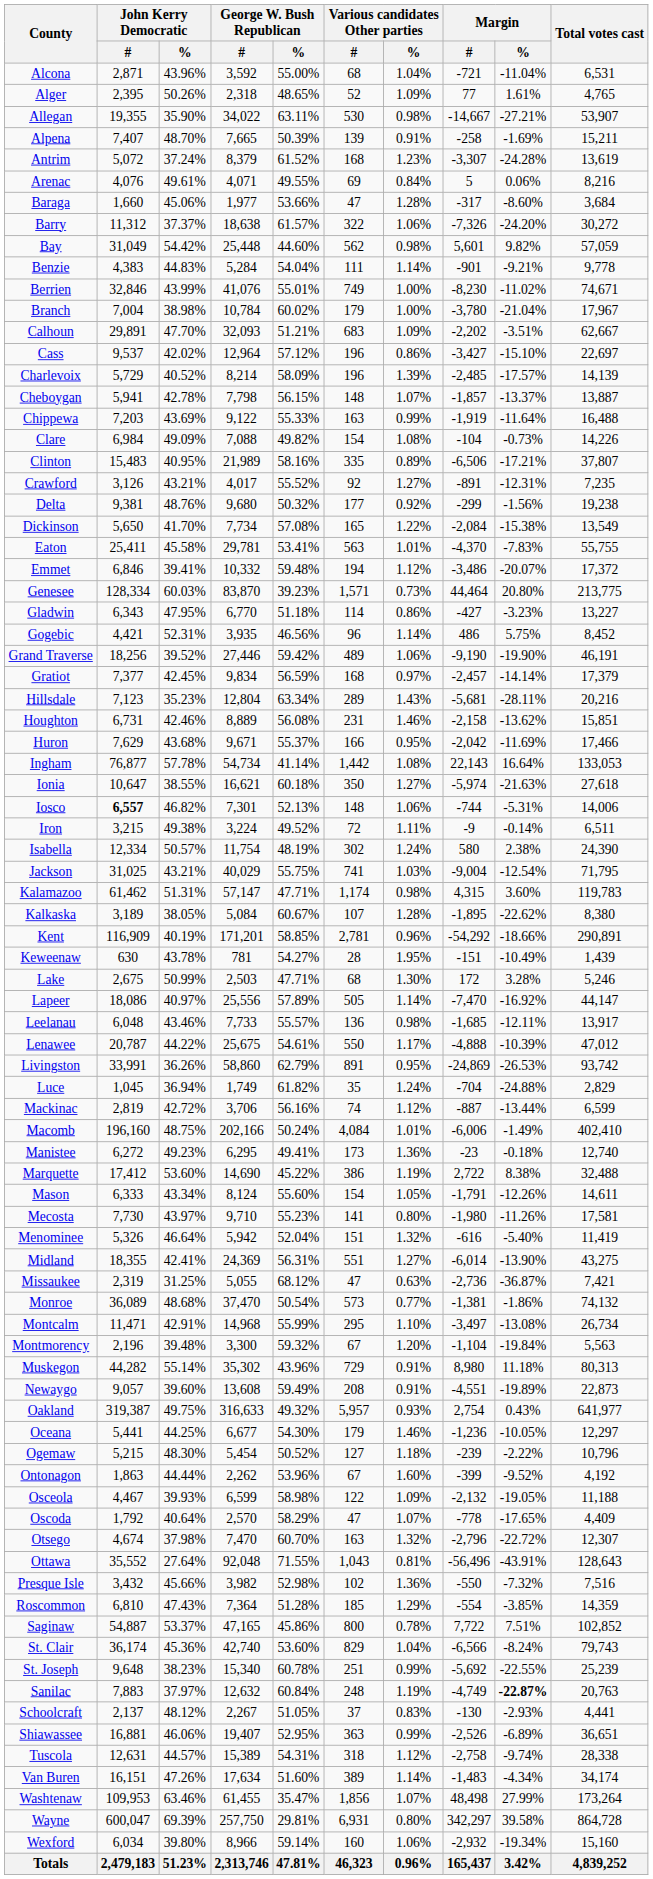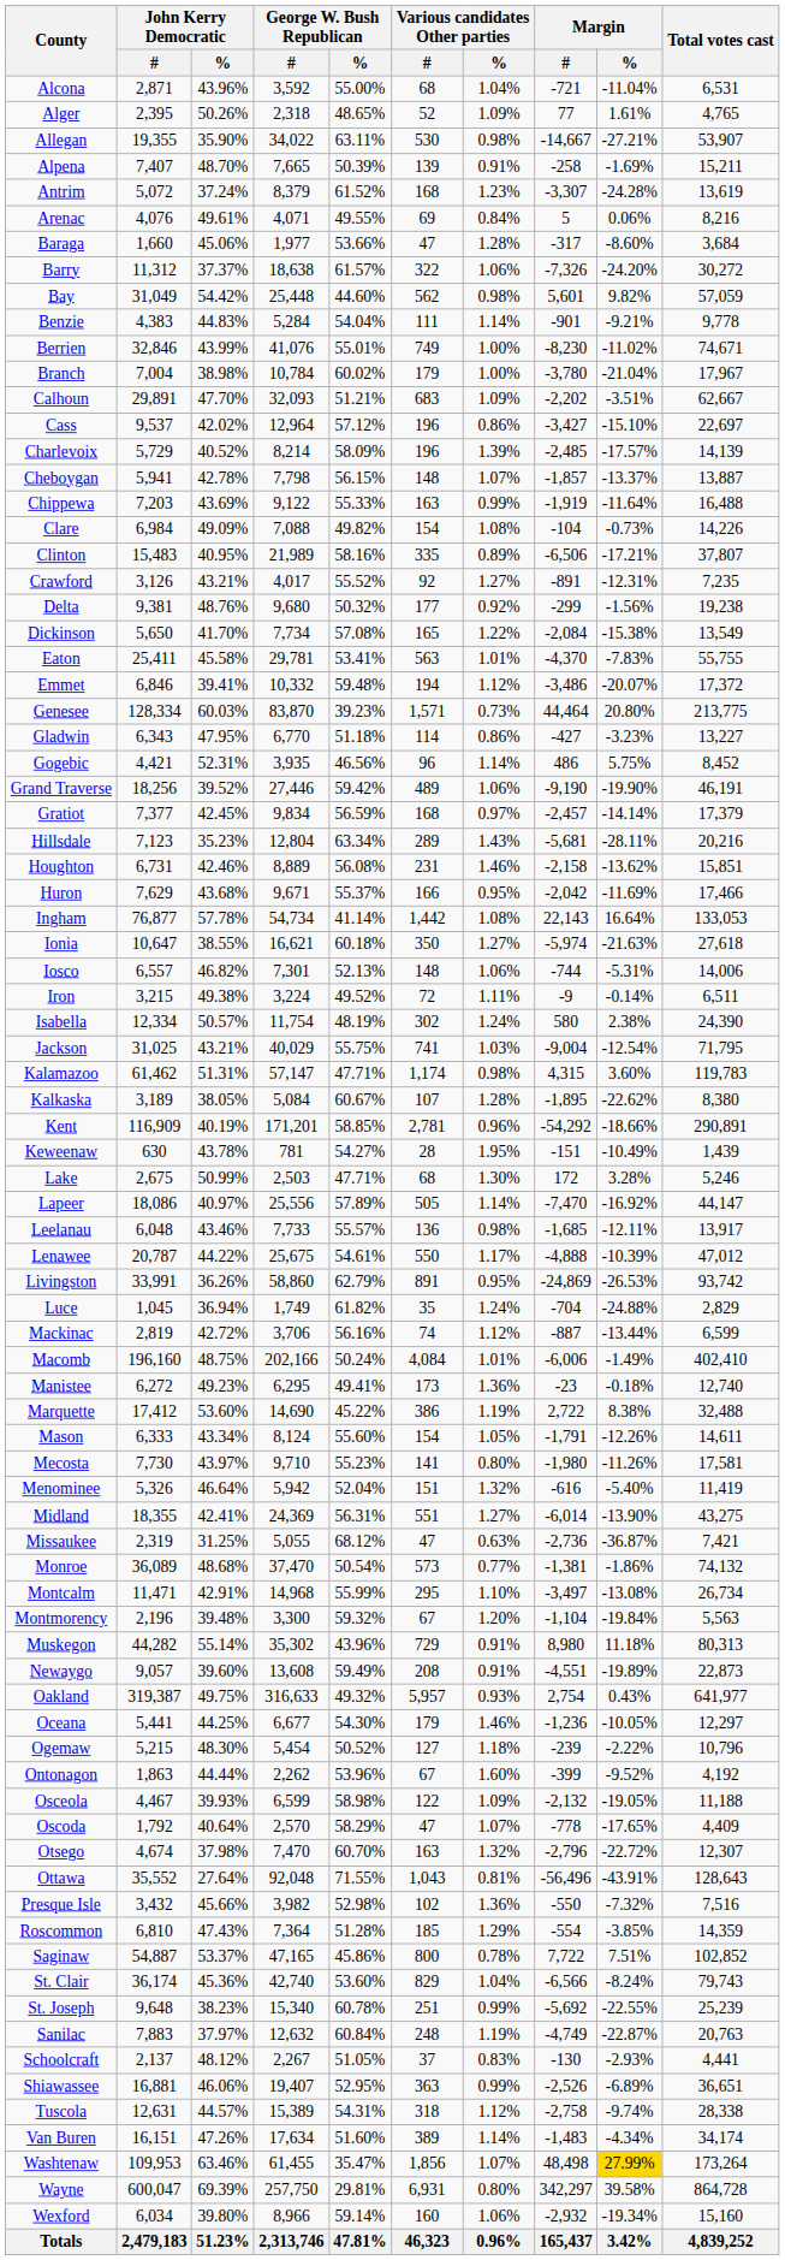Iosco | John Kerry Democratic / #: bold -> normal
Sanilac | Margin / %: bold -> normal
Washtenaw | Margin / %: no background -> gold background
